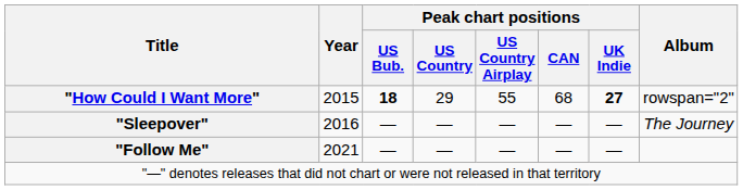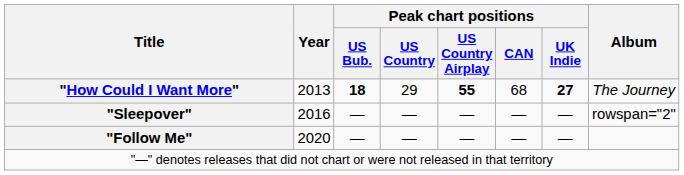"How Could I Want More" | Year: 2015 -> 2013
"How Could I Want More" | Peak chart positions / US Country Airplay: normal -> bold
"How Could I Want More" | Album: rowspan="2" -> The Journey
"Sleepover" | Album: The Journey -> rowspan="2"
"Follow Me" | Year: 2021 -> 2020
